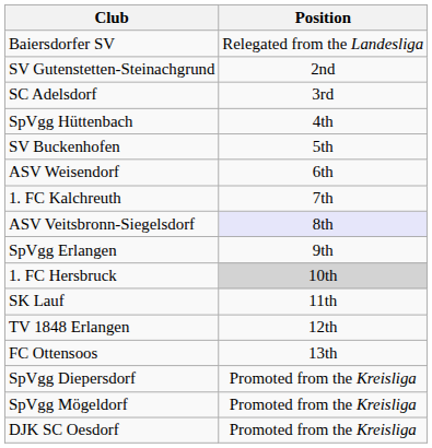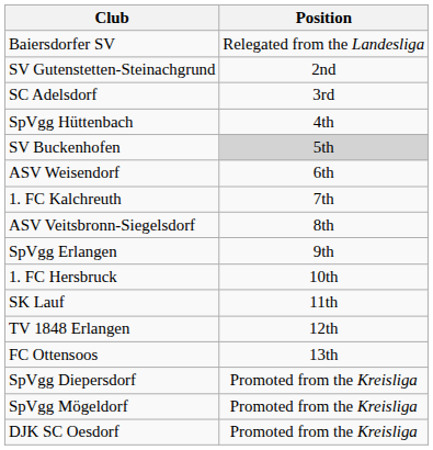SV Buckenhofen | Position: no background -> lightgrey background
ASV Veitsbronn-Siegelsdorf | Position: lavender background -> no background
1. FC Hersbruck | Position: lightgrey background -> no background
